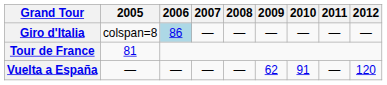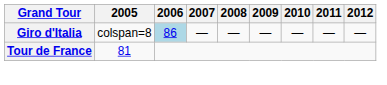- row: Vuelta a España | — | — | — | — | 62 | 91 | — | 120
